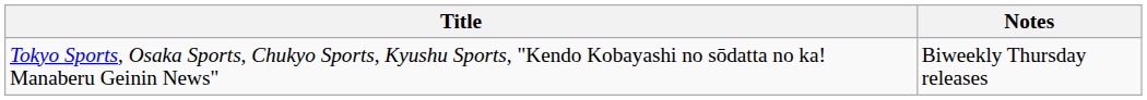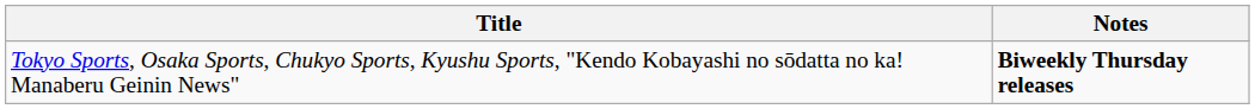row 2 | Notes: normal -> bold
